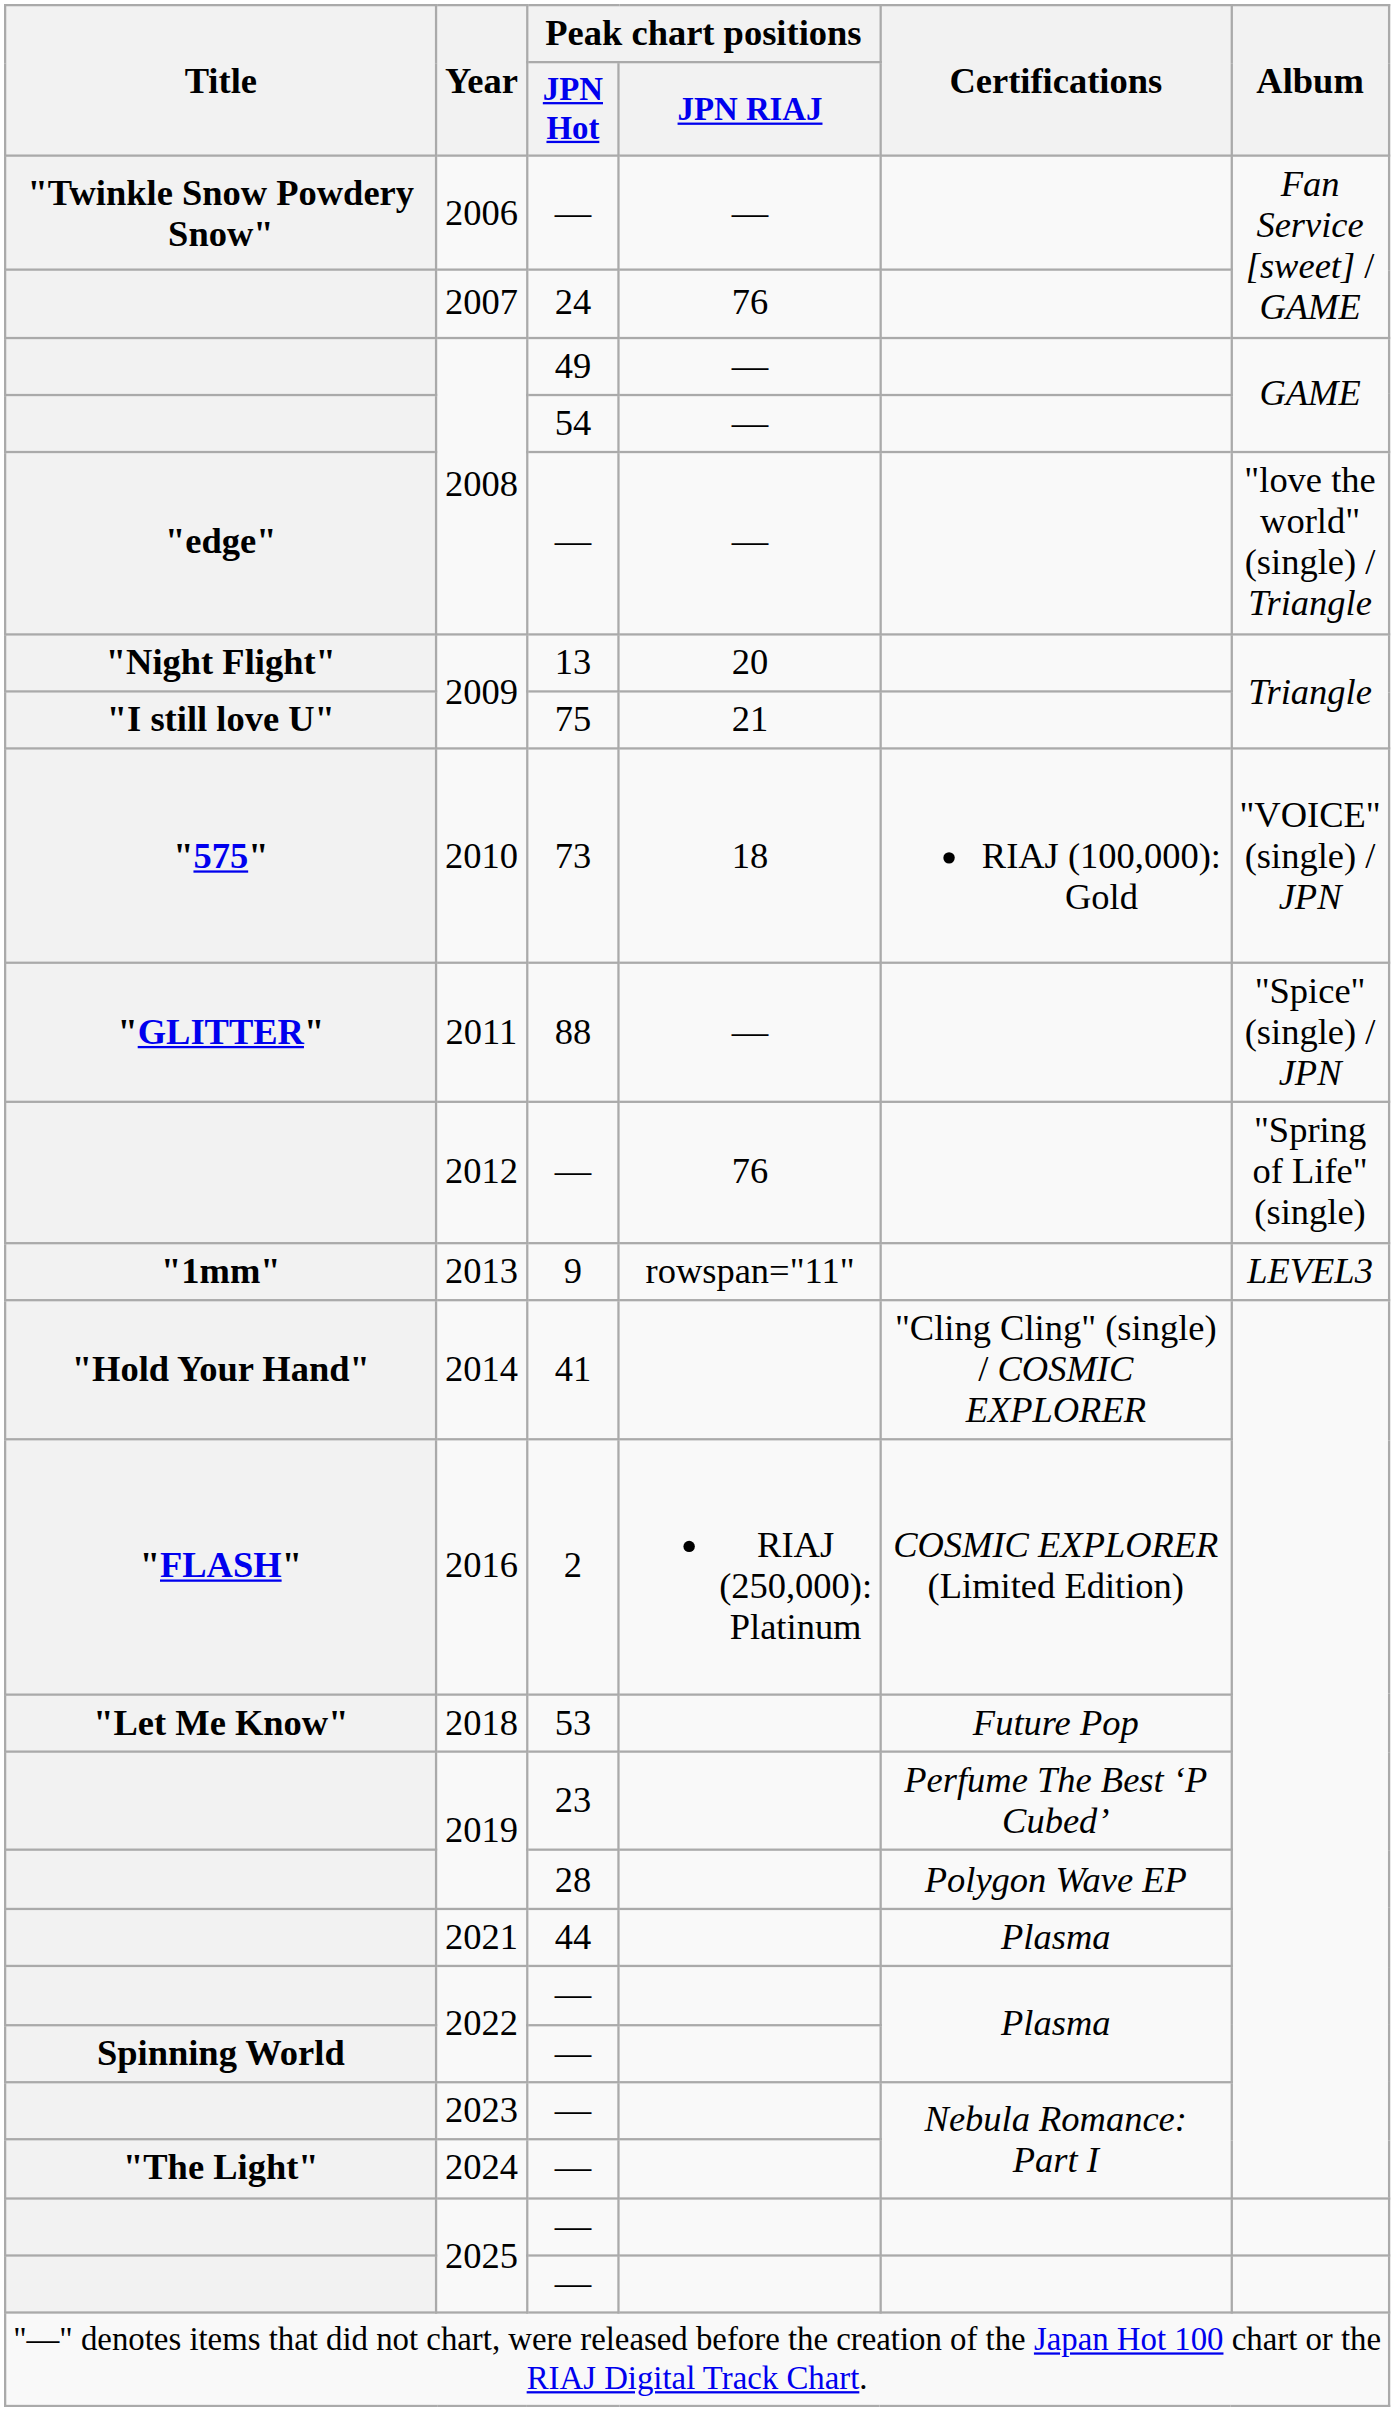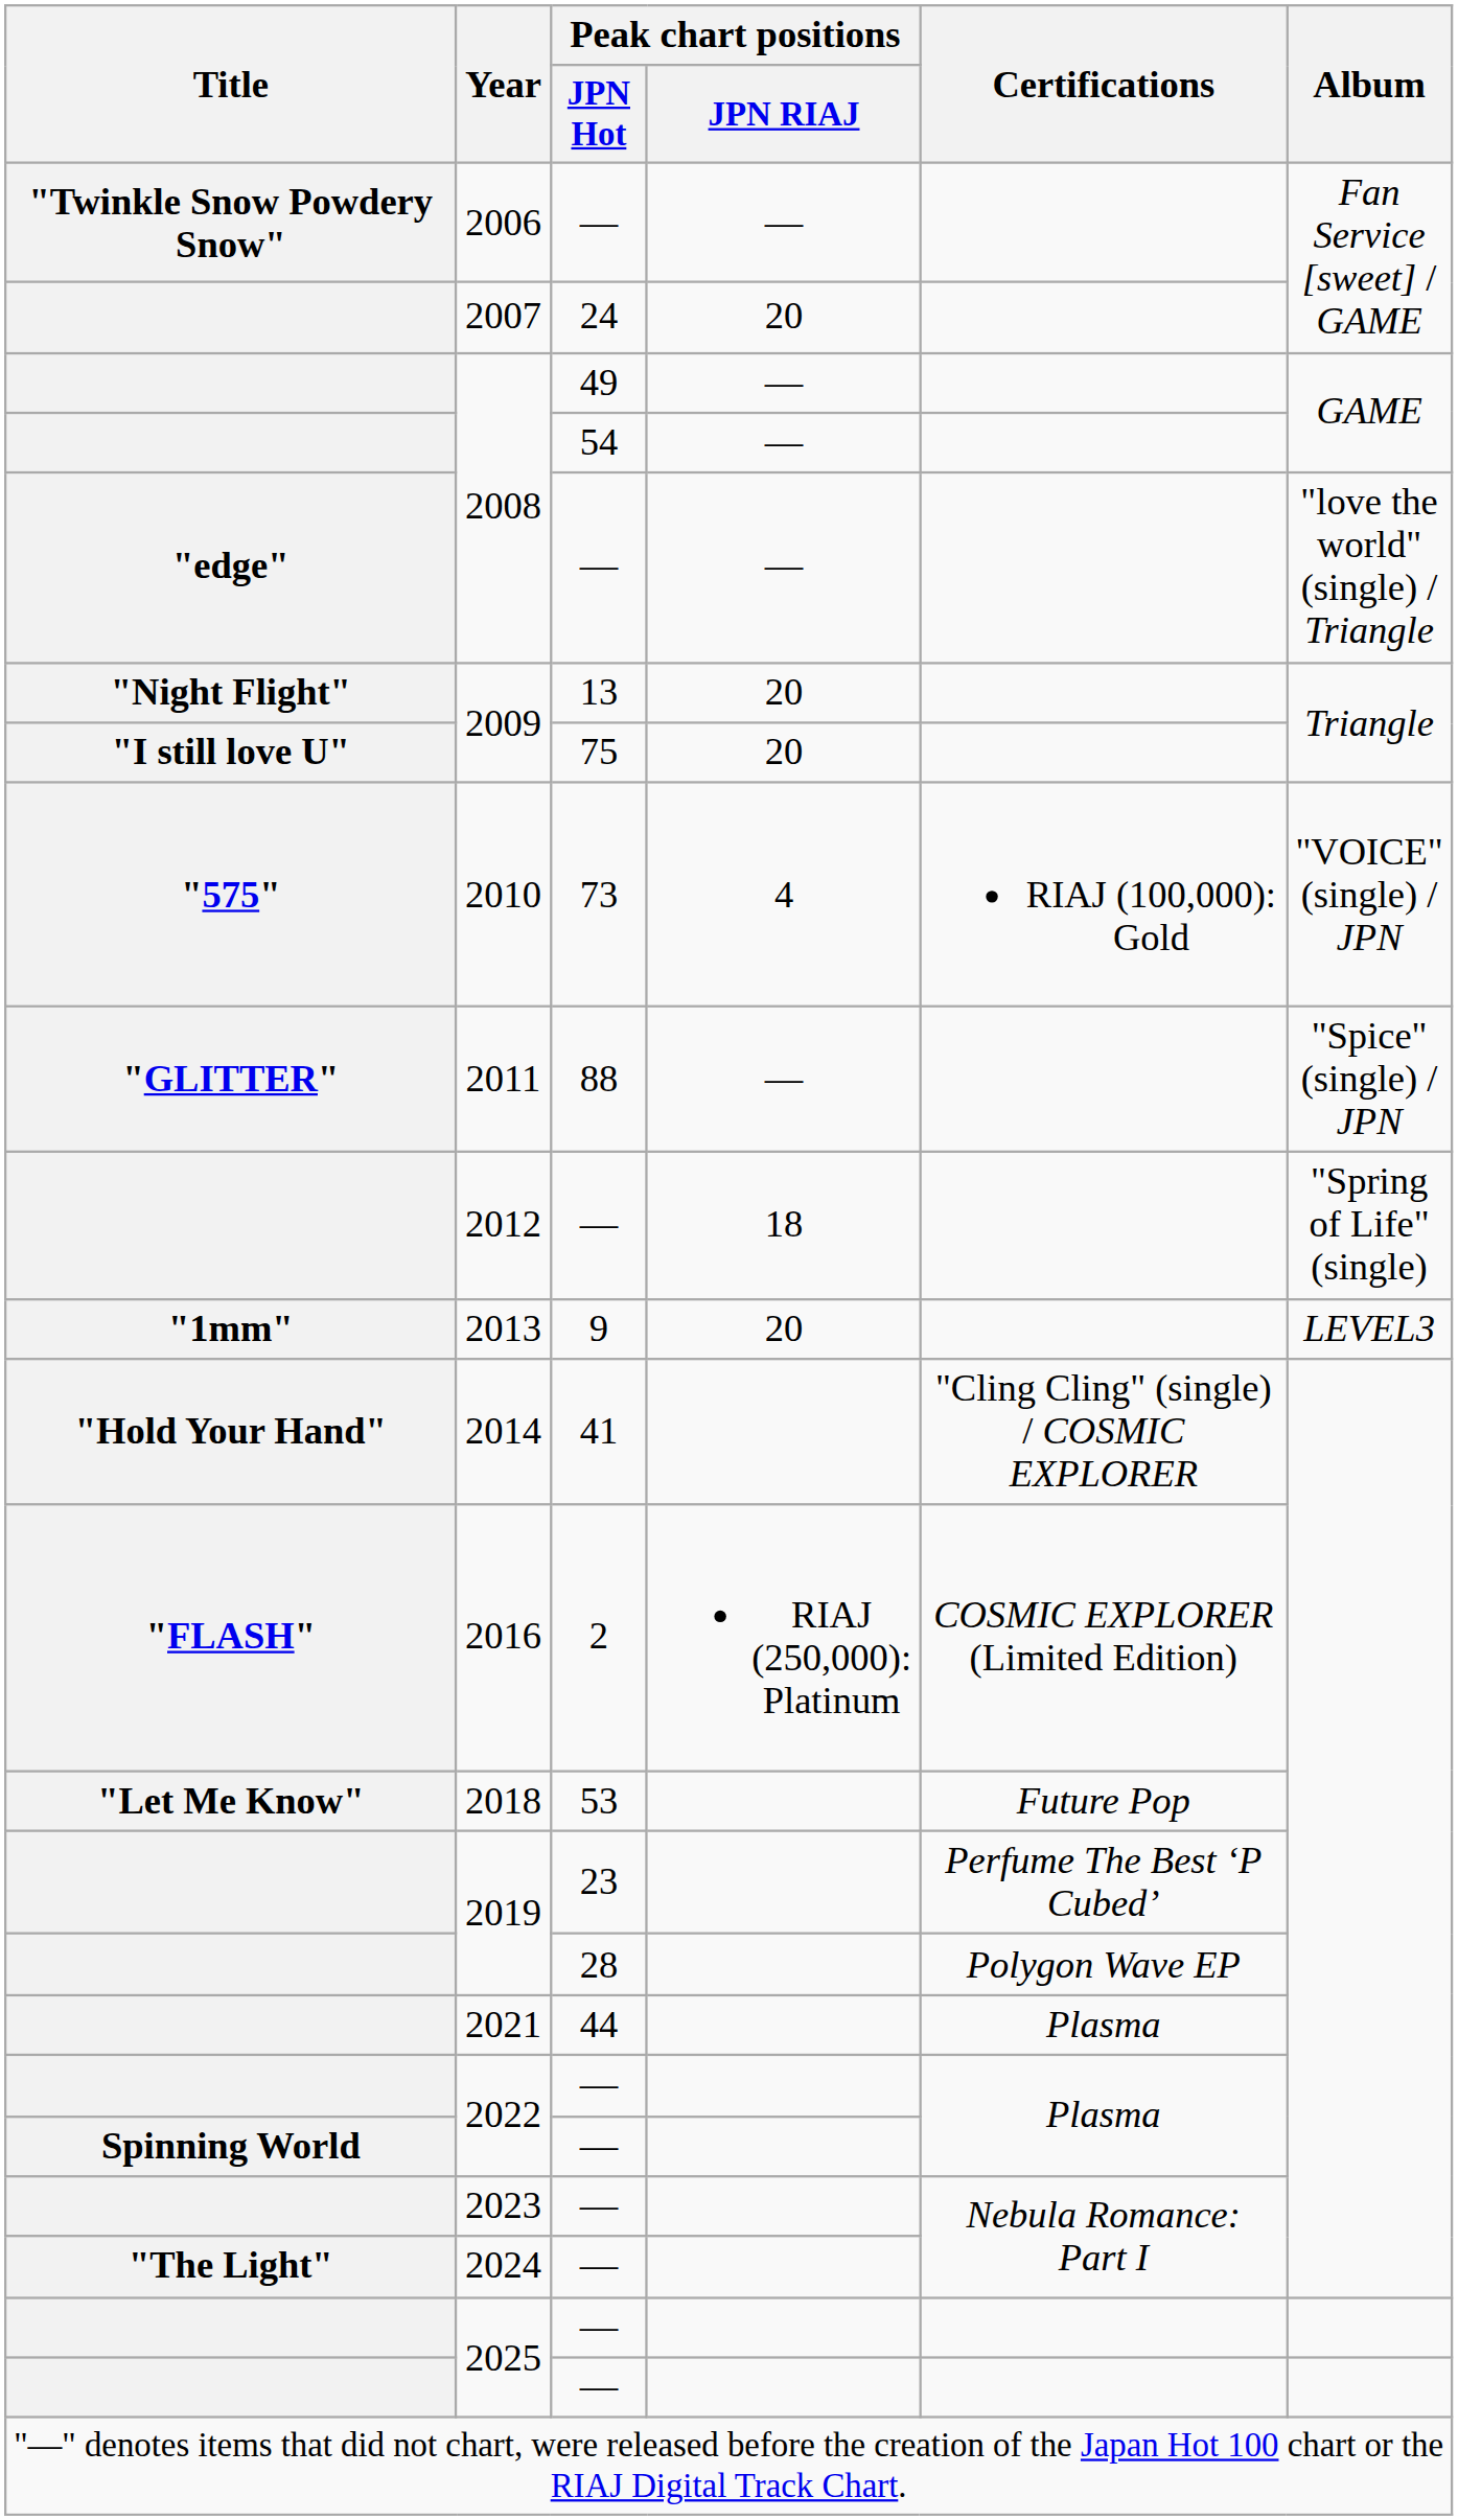2007 | Peak chart positions / JPN RIAJ: 76 -> 20
2009 / 75 | Peak chart positions / JPN RIAJ: 21 -> 20
2010 | Peak chart positions / JPN RIAJ: 18 -> 4
2012 | Peak chart positions / JPN RIAJ: 76 -> 18
2013 | Peak chart positions / JPN RIAJ: rowspan="11" -> 20
